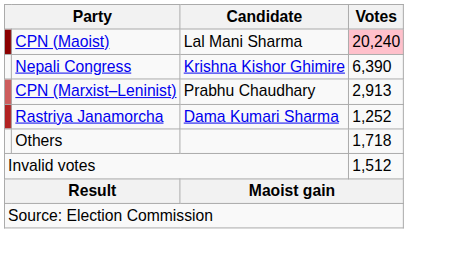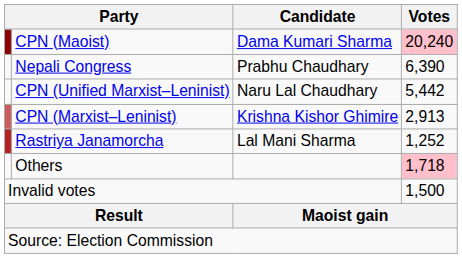CPN (Maoist) | Candidate: Lal Mani Sharma -> Dama Kumari Sharma
Nepali Congress | Candidate: Krishna Kishor Ghimire -> Prabhu Chaudhary
+ row: CPN (Unified Marxist–Leninist) | Naru Lal Chaudhary | 5,442
CPN (Marxist–Leninist) | Candidate: Prabhu Chaudhary -> Krishna Kishor Ghimire
Rastriya Janamorcha | Candidate: Dama Kumari Sharma -> Lal Mani Sharma
Others | Votes: no background -> pink background
Invalid votes | Votes: 1,512 -> 1,500
